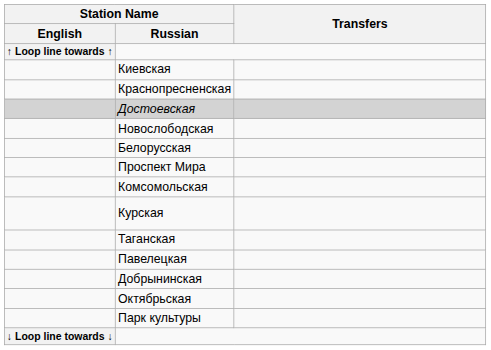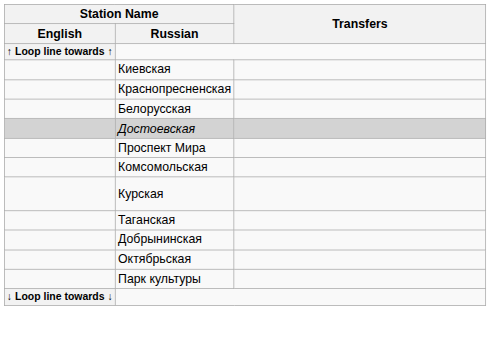rows swapped: Белорусская <-> Достоевская
- row: Новослободская
- row: Павелецкая
